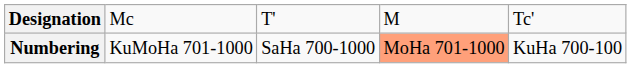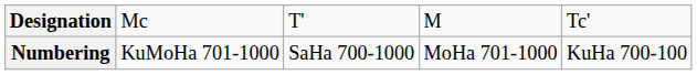Numbering | column 4: lightsalmon background -> no background
